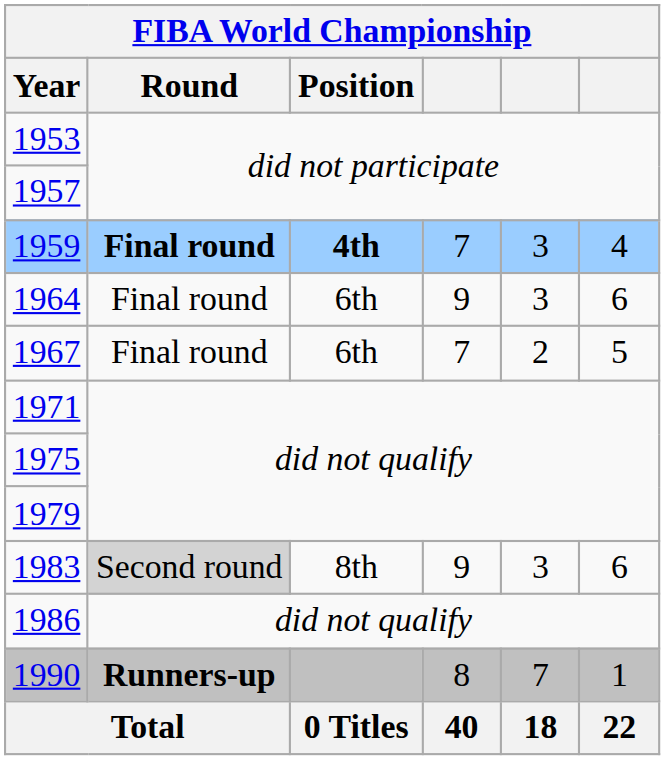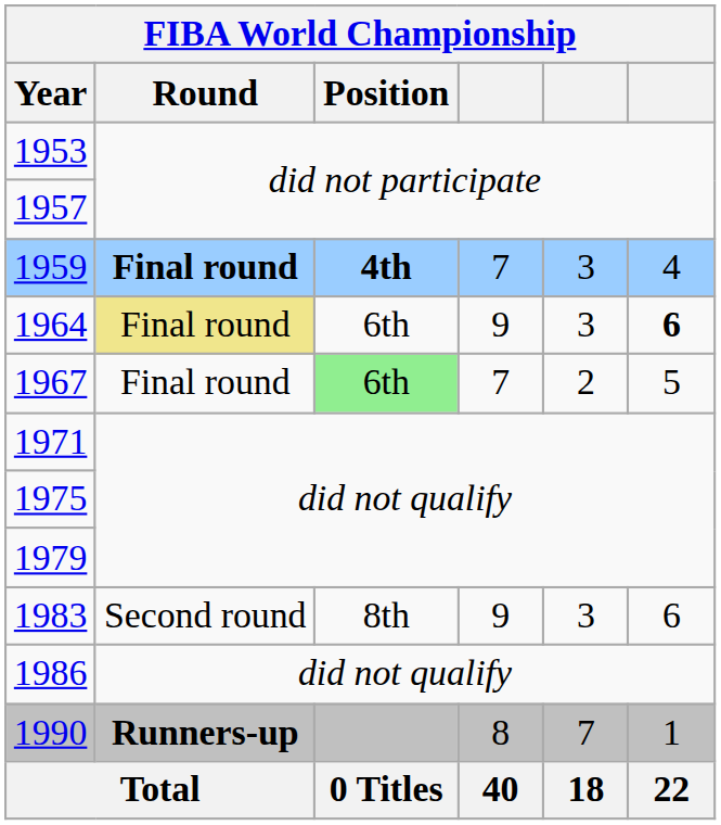1964 | Round: no background -> khaki background
1964 | column 6: normal -> bold
1967 | Position: no background -> lightgreen background
1983 | Round: lightgrey background -> no background
